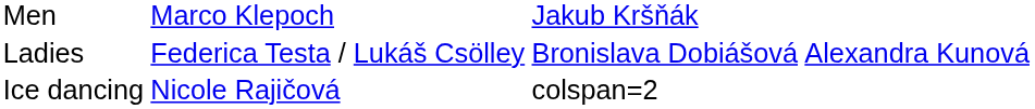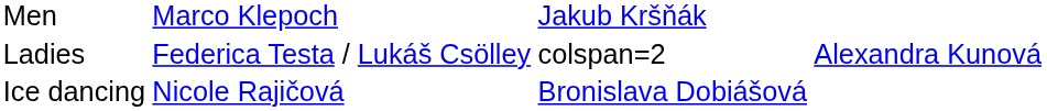Ladies | column 3: Bronislava Dobiášová -> colspan=2
Ice dancing | column 3: colspan=2 -> Bronislava Dobiášová
